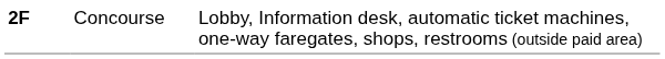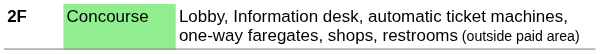Concourse | column 2: no background -> lightgreen background
